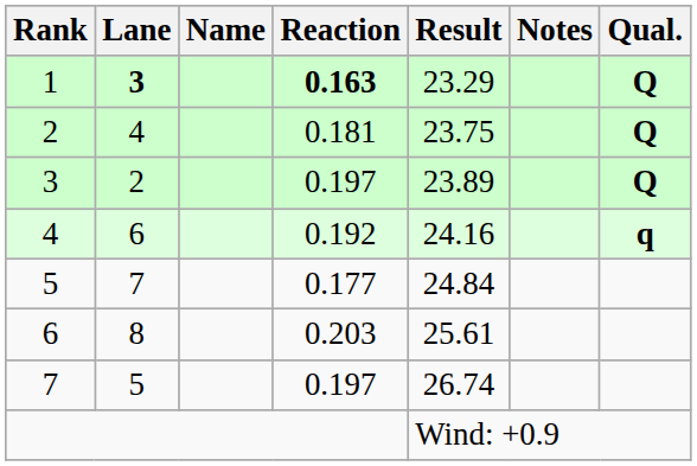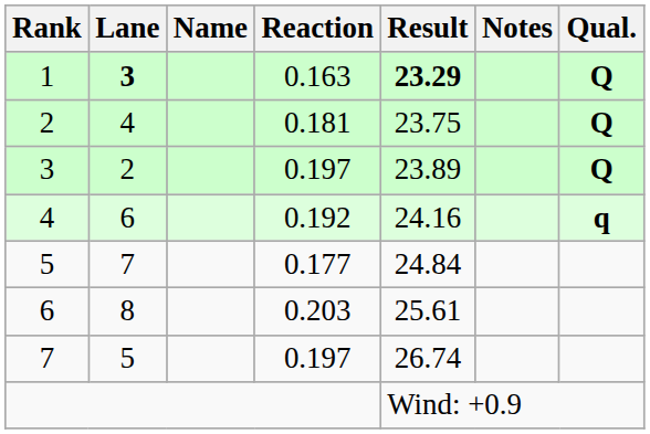1 | Reaction: bold -> normal
1 | Result: normal -> bold
